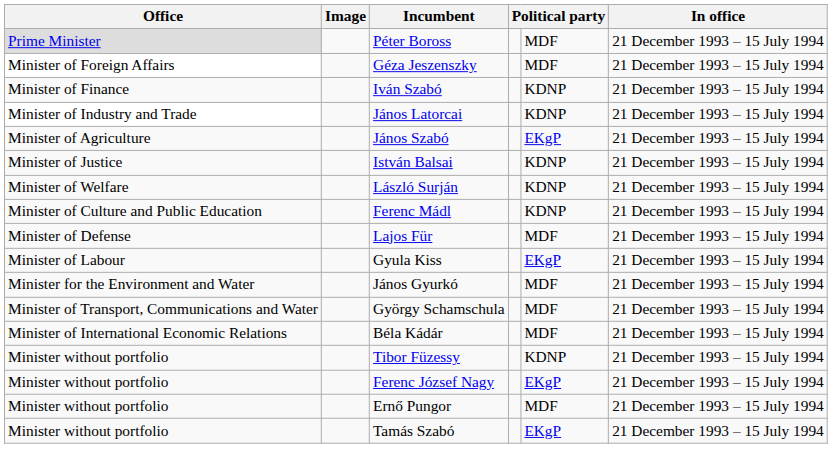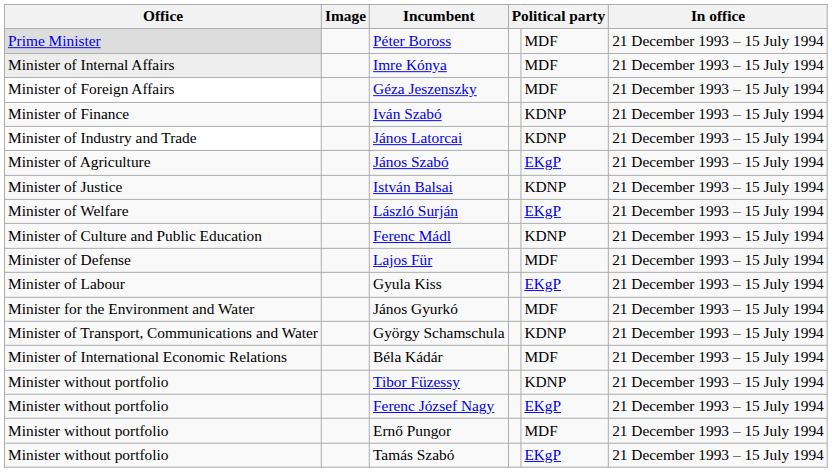+ row: Minister of Internal Affairs | Imre Kónya | MDF | 21 December 1993 – 15 July 1994
László Surján | column 5: KDNP -> EKgP
György Schamschula | column 5: MDF -> KDNP
